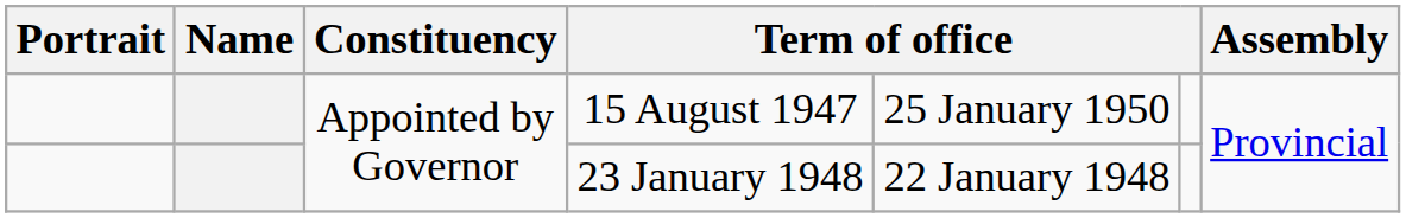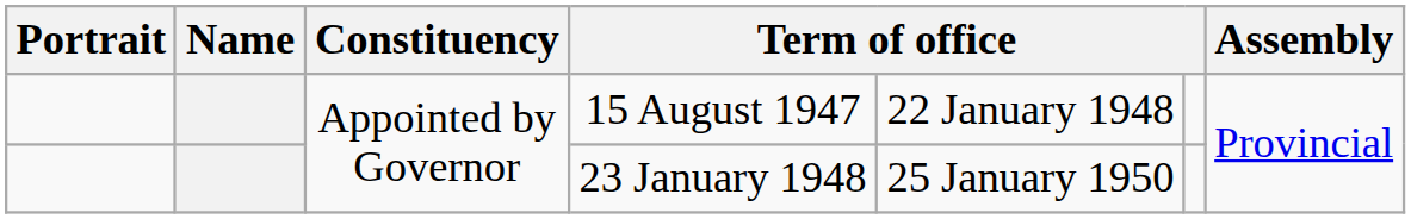15 August 1947 | column 5: 25 January 1950 -> 22 January 1948
23 January 1948 | column 5: 22 January 1948 -> 25 January 1950
